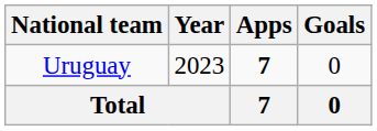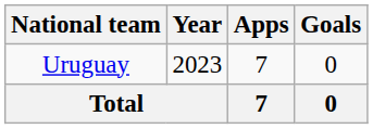Uruguay | Apps: bold -> normal
